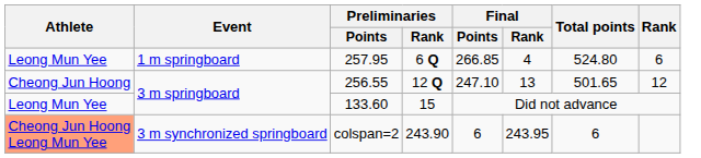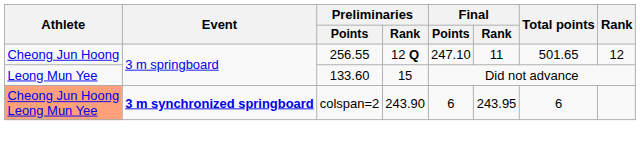- row: Leong Mun Yee | 1 m springboard | 257.95 | 6 Q | 266.85 | 4 | 524.80 | 6
256.55 | Final / Rank: 13 -> 11
colspan=2 | Event: normal -> bold
